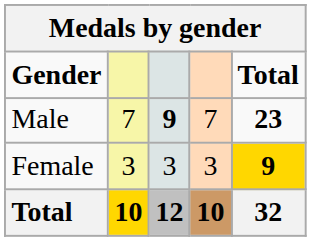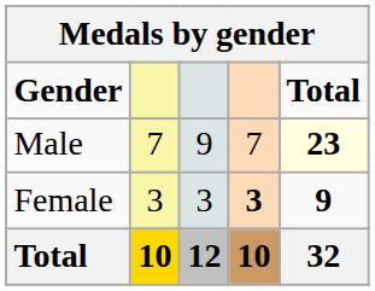Male | column 3: bold -> normal
Male | Total: no background -> lightyellow background
Female | column 4: normal -> bold
Female | Total: gold background -> no background
